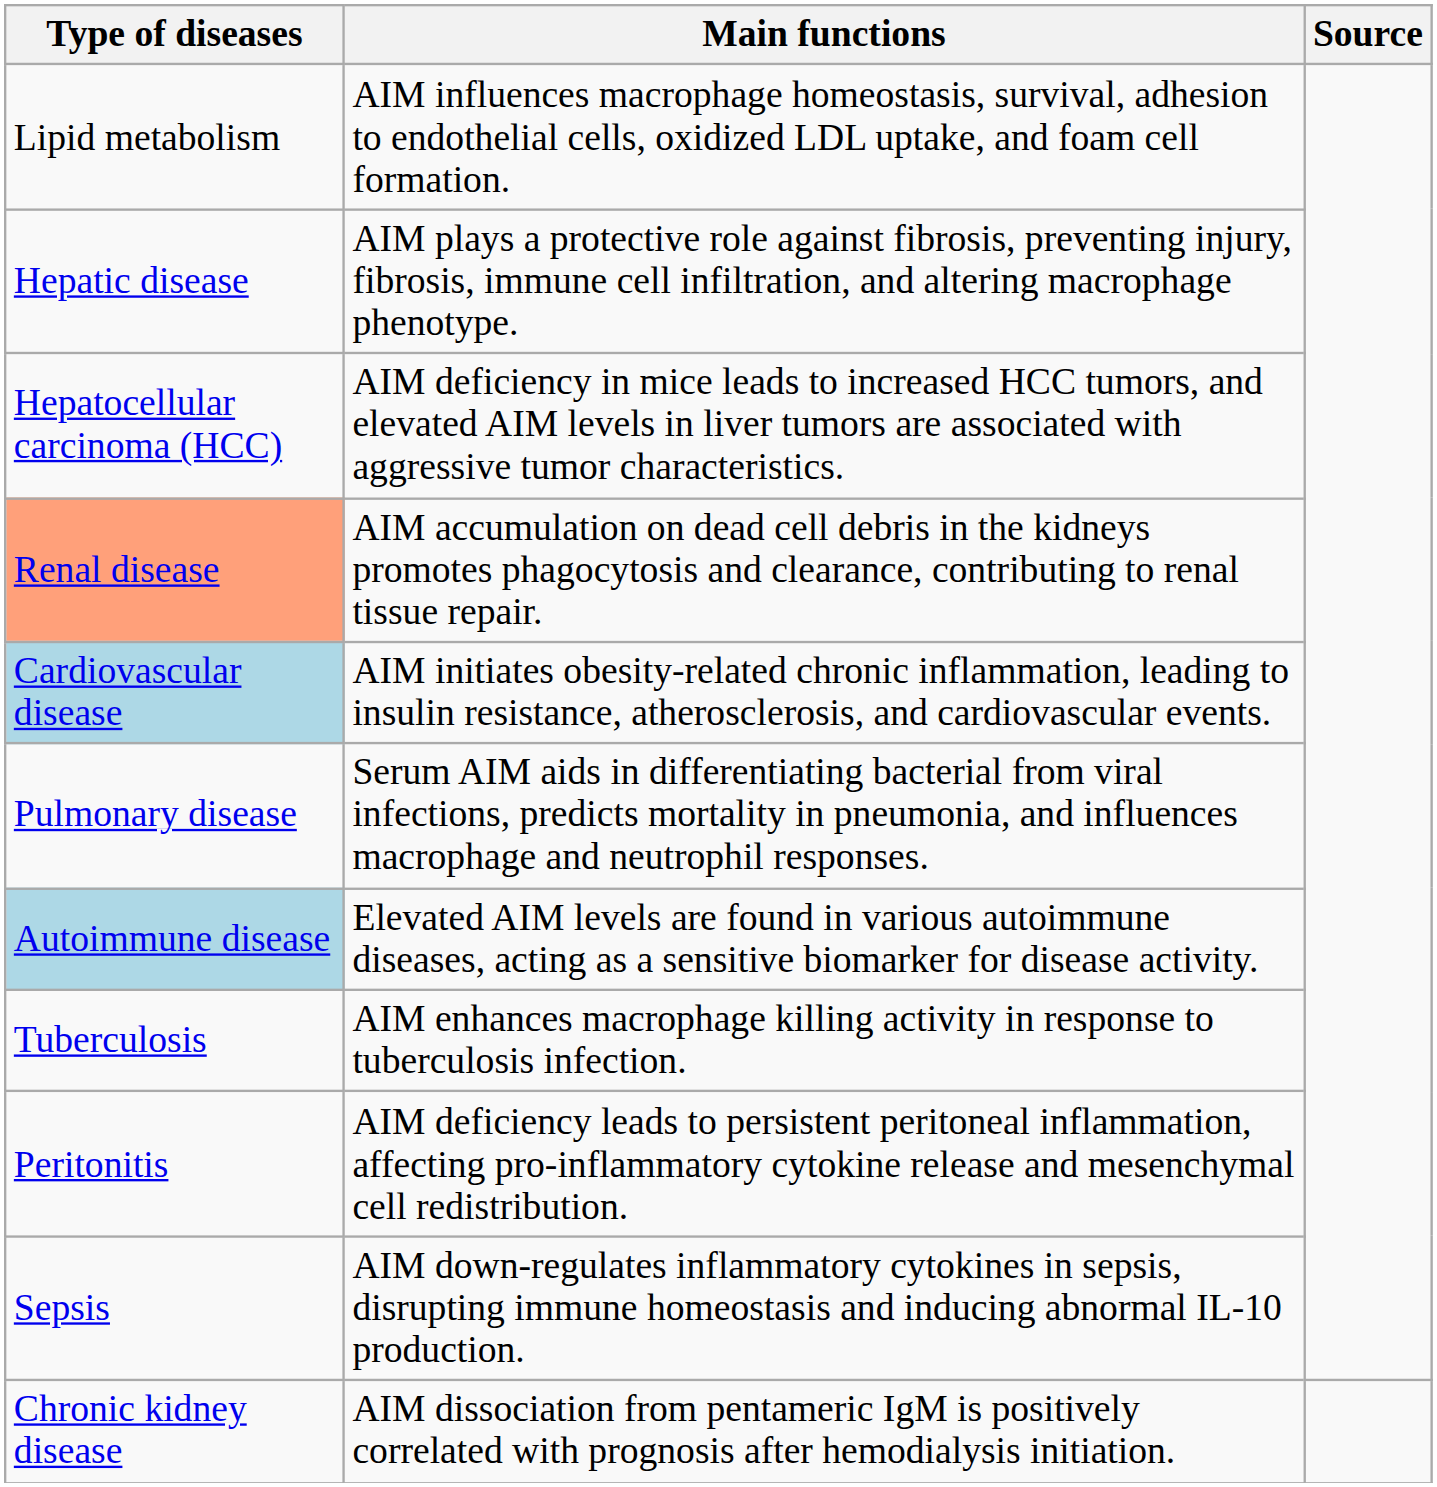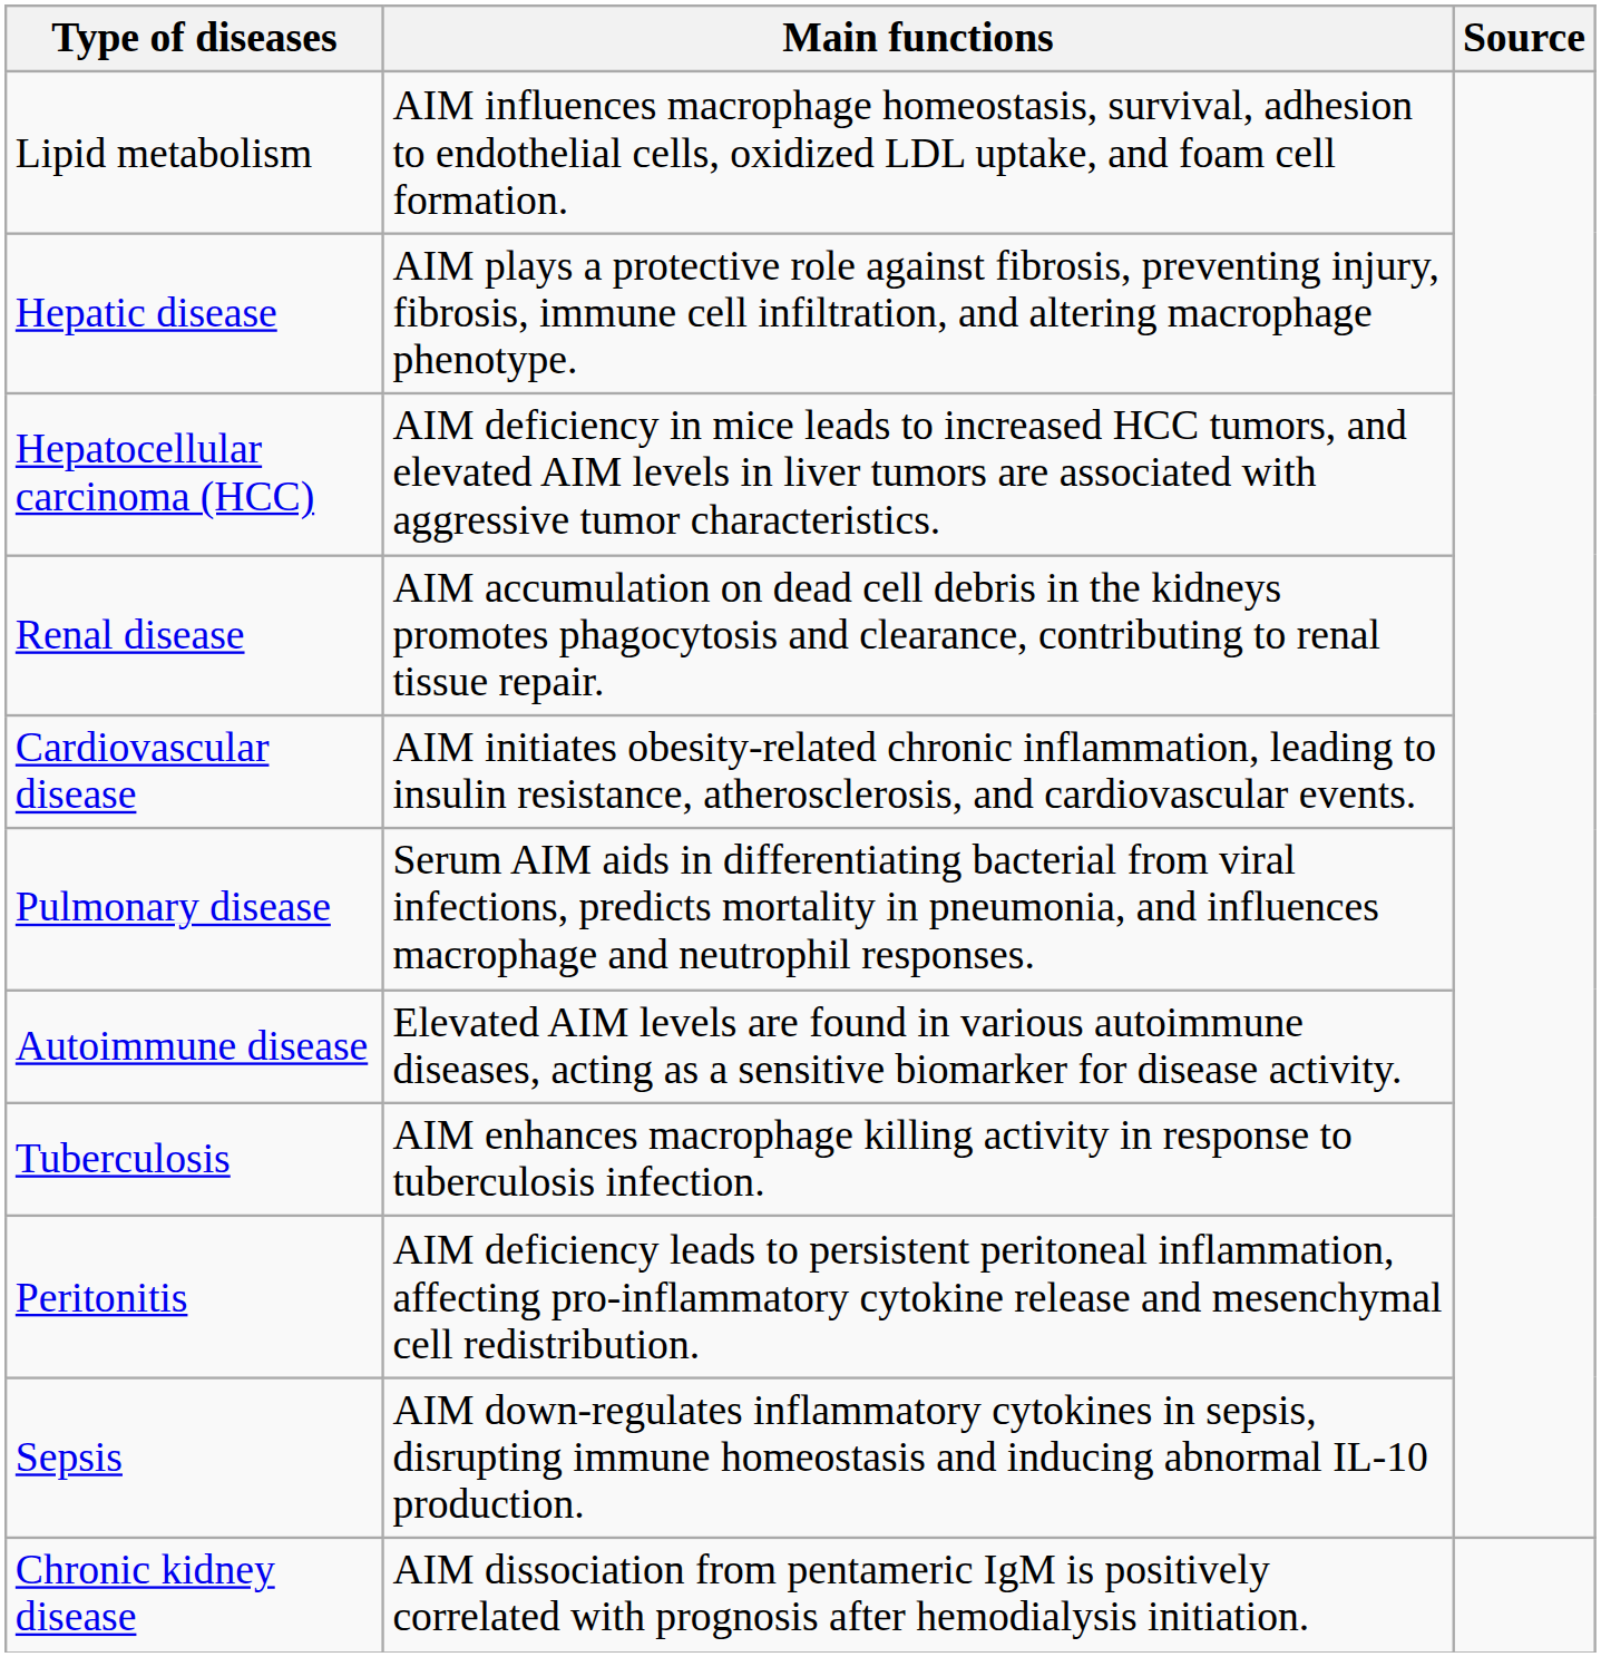Renal disease | Type of diseases: lightsalmon background -> no background
Cardiovascular disease | Type of diseases: lightblue background -> no background
Autoimmune disease | Type of diseases: lightblue background -> no background
